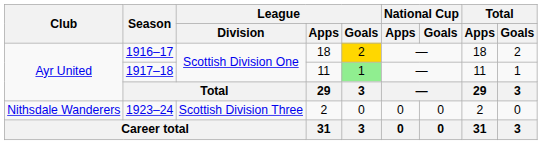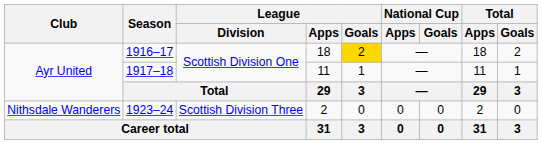1917–18 | League / Goals: lightgreen background -> no background
